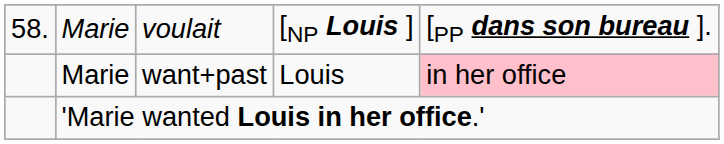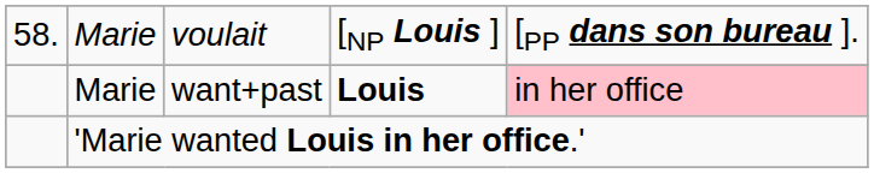Marie / want+past | column 4: normal -> bold
